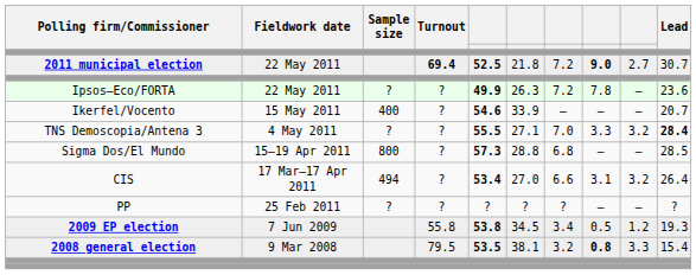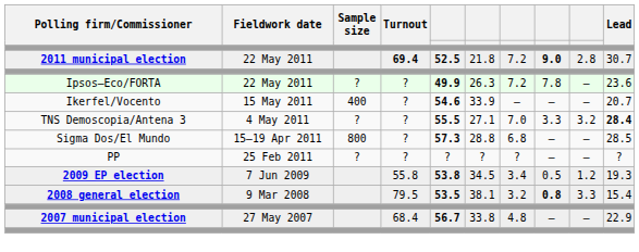2011 municipal election | column 9: 2.7 -> 2.8
- row: CIS | 17 Mar–17 Apr 2011 | 494 | ? | 53.4 | 27.0 | 6.6 | 3.1 | 3.2 | 26.4
+ row: 2007 municipal election | 27 May 2007 | 68.4 | 56.7 | 33.8 | 4.8 | – | – | 22.9
